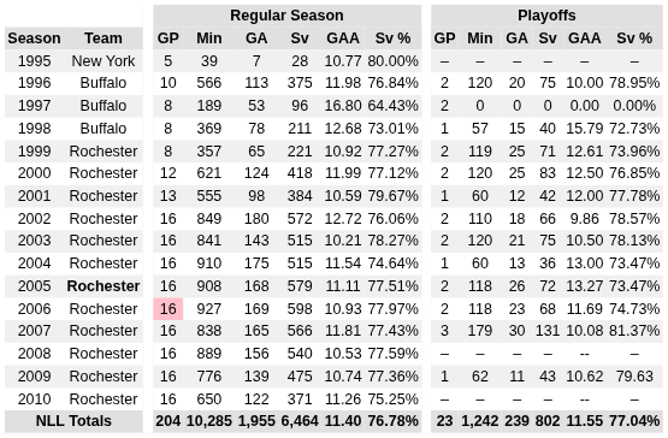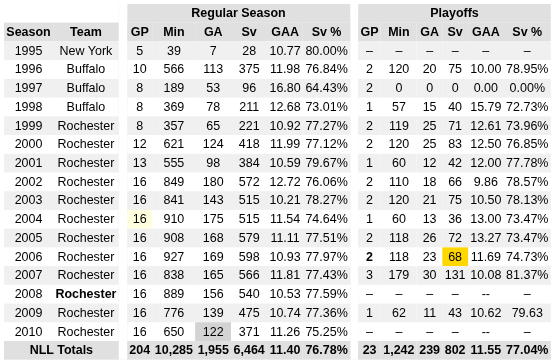2004 | Regular Season / GP: no background -> lightyellow background
2005 | Team: bold -> normal
2006 | Regular Season / GP: pink background -> no background
2006 | Playoffs / GP: normal -> bold
2006 | Playoffs / Sv: no background -> gold background
2008 | Team: normal -> bold
2010 | Regular Season / GA: no background -> lightgrey background
